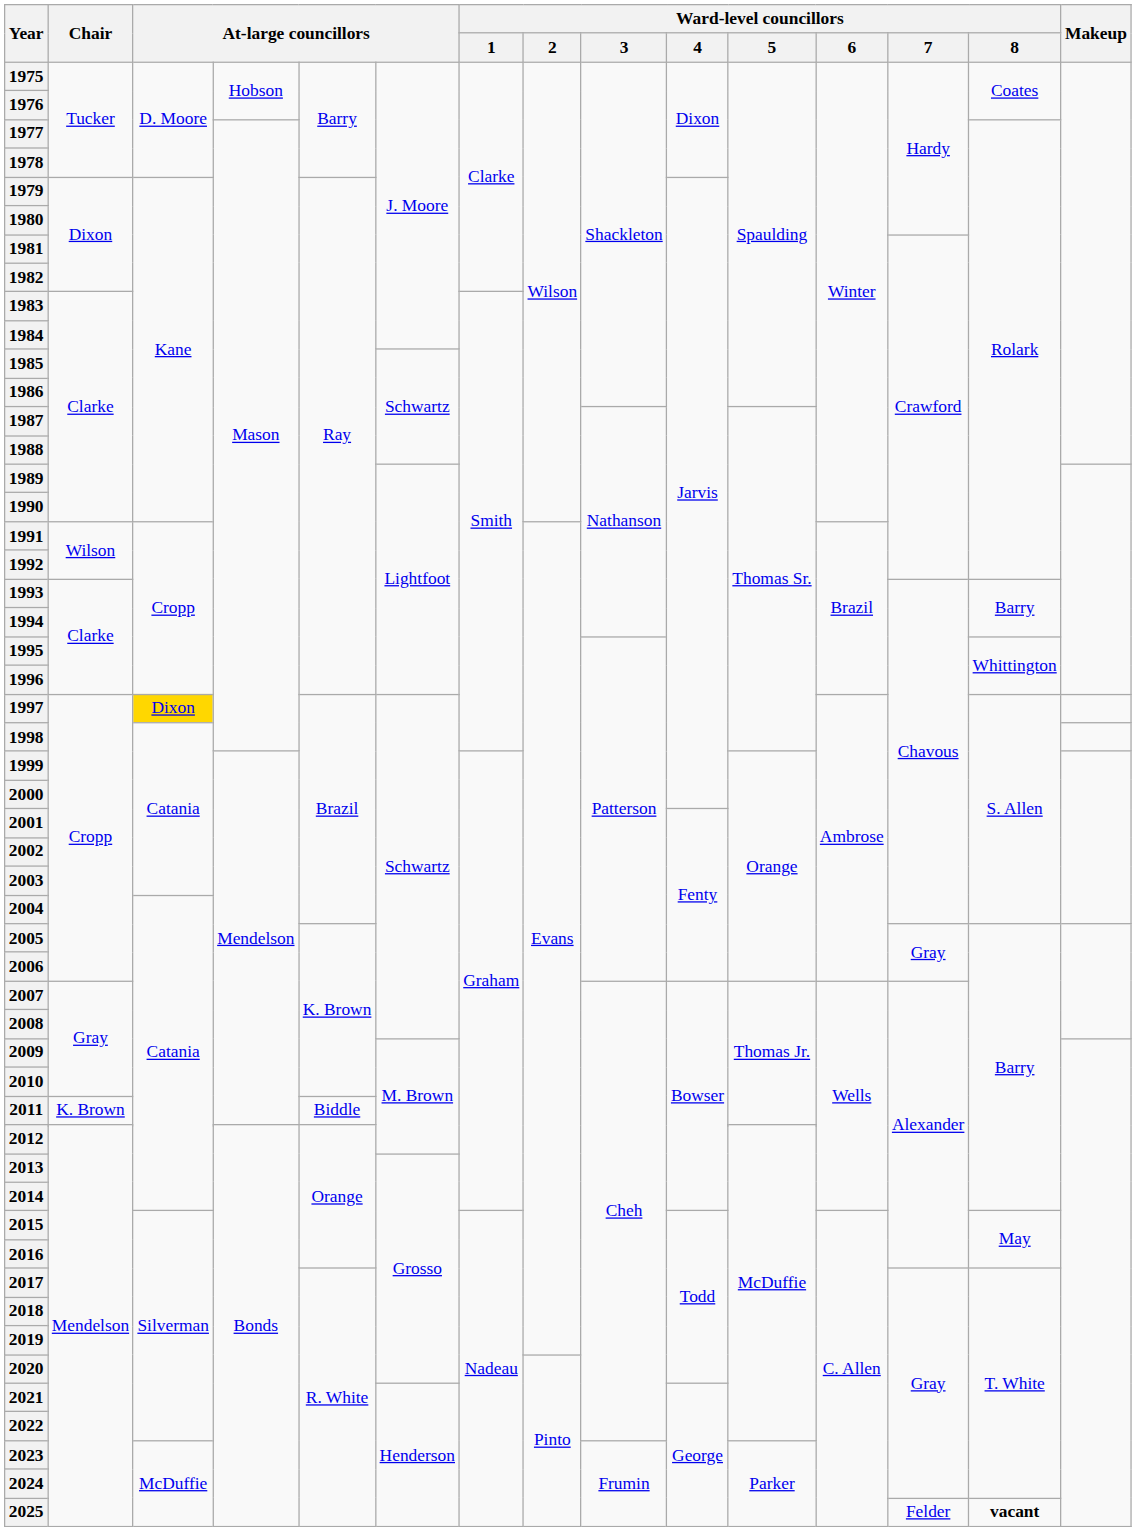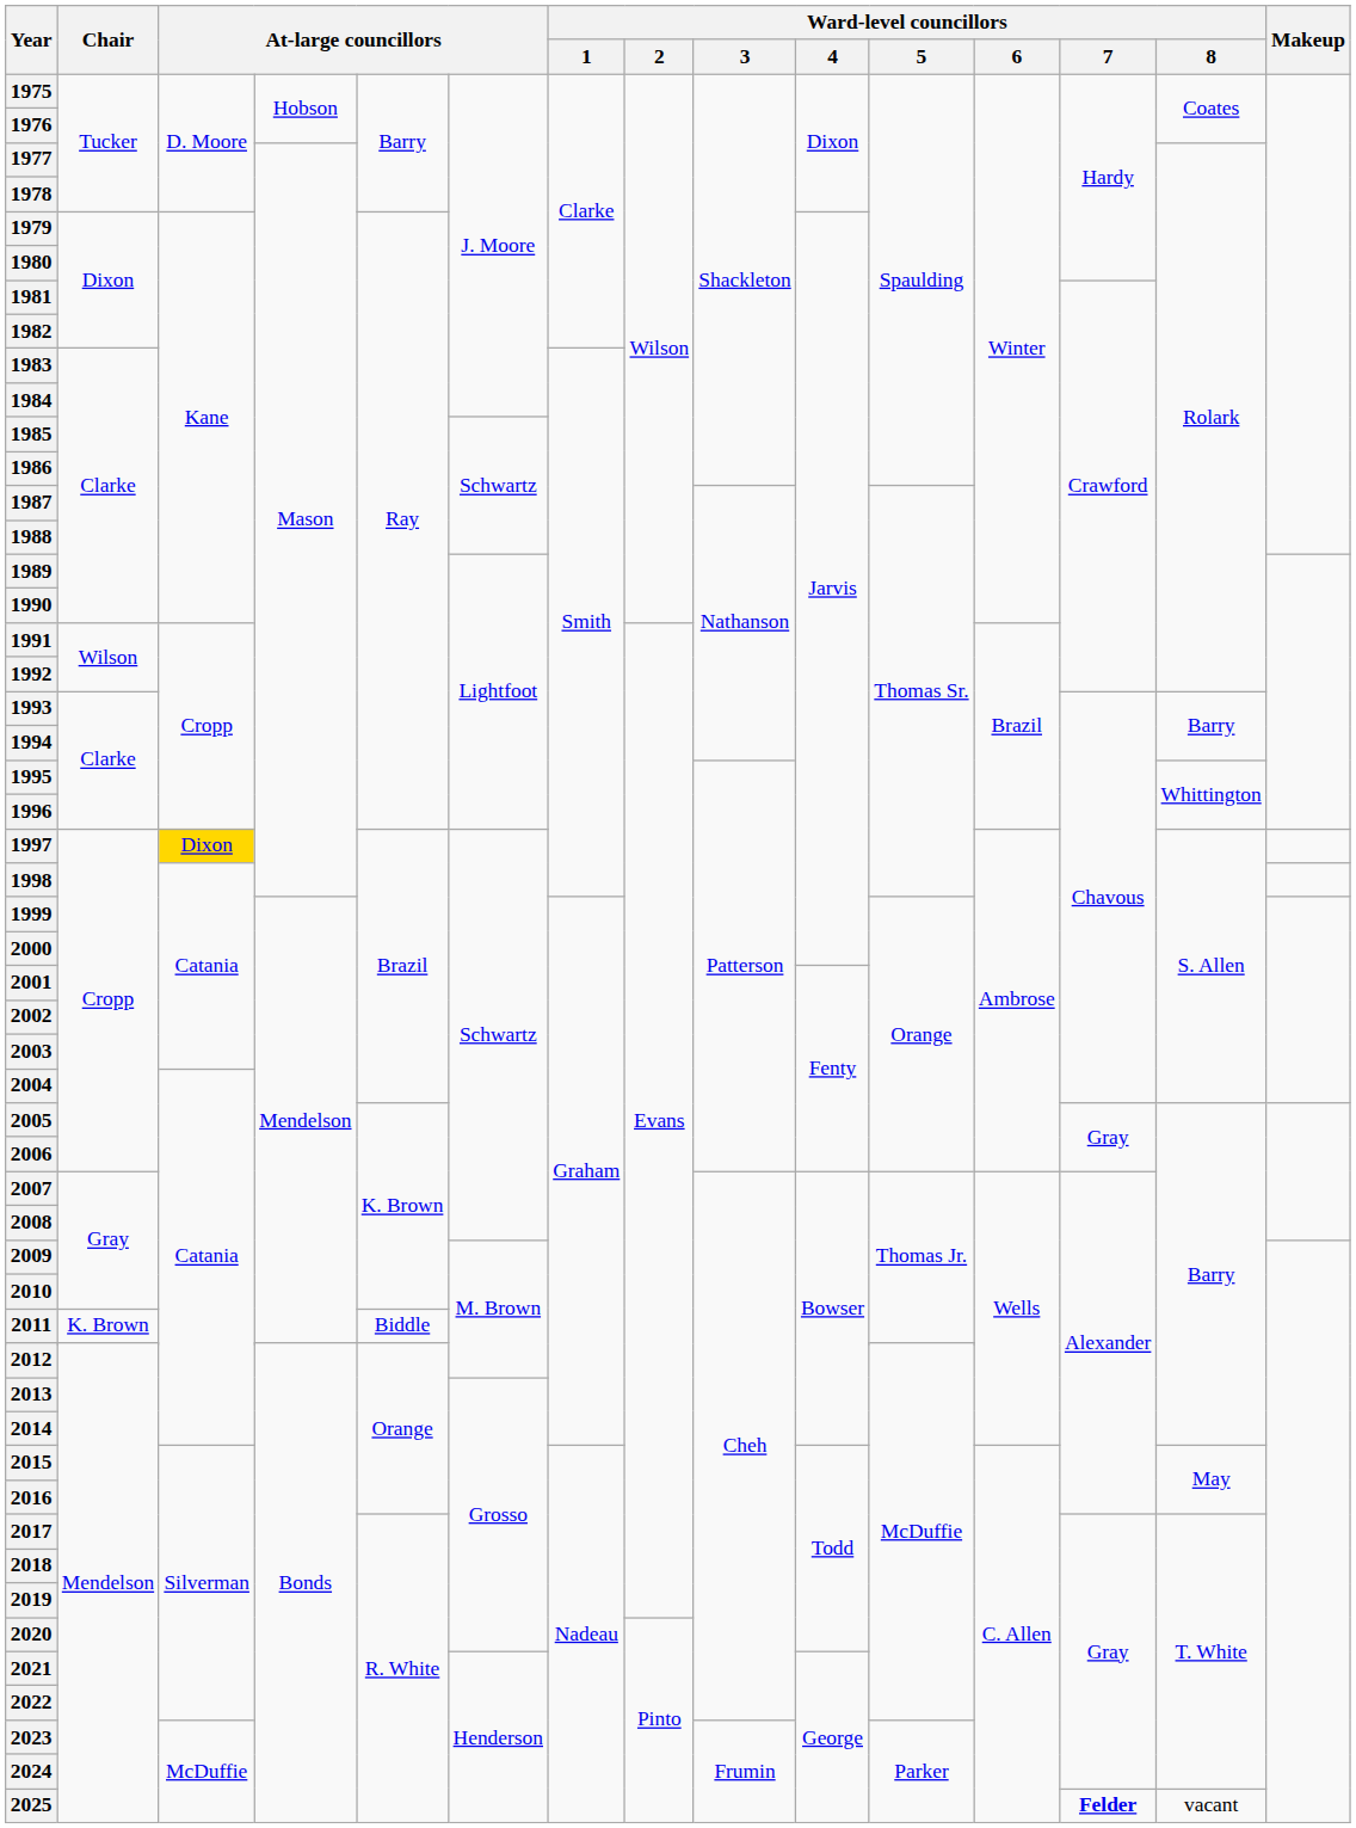2025 | Ward-level councillors / 7: normal -> bold
2025 | Ward-level councillors / 8: bold -> normal
